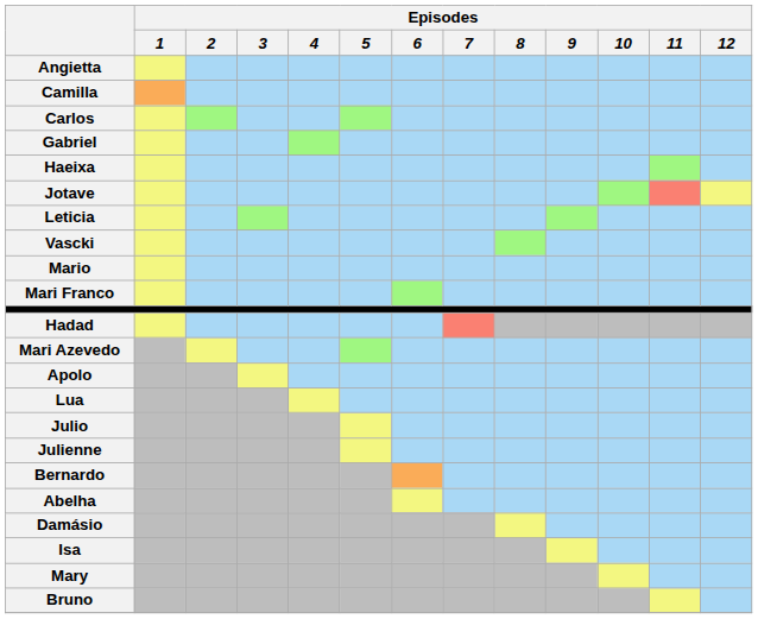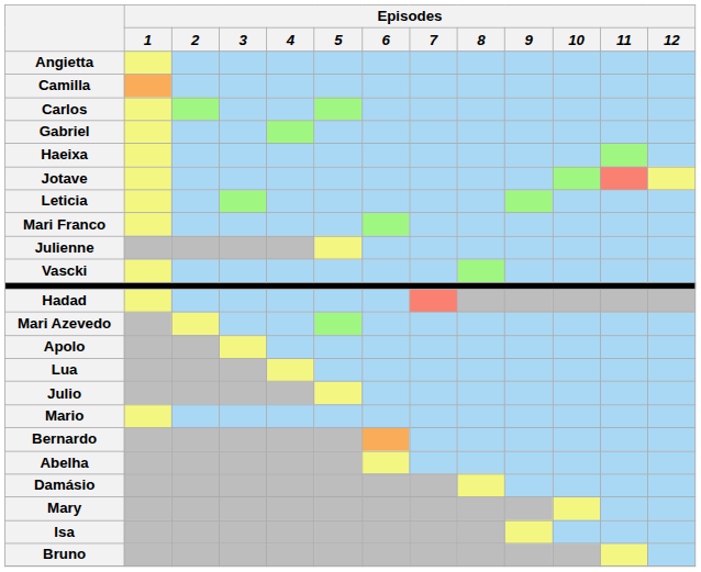rows swapped: Mari Franco <-> Vascki
rows swapped: Mario <-> Julienne
rows swapped: Isa <-> Mary
